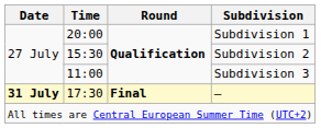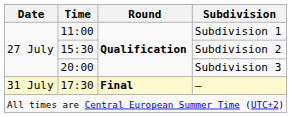Subdivision 1 | Time: 20:00 -> 11:00
Subdivision 3 | Time: 11:00 -> 20:00
– | Date: bold -> normal
